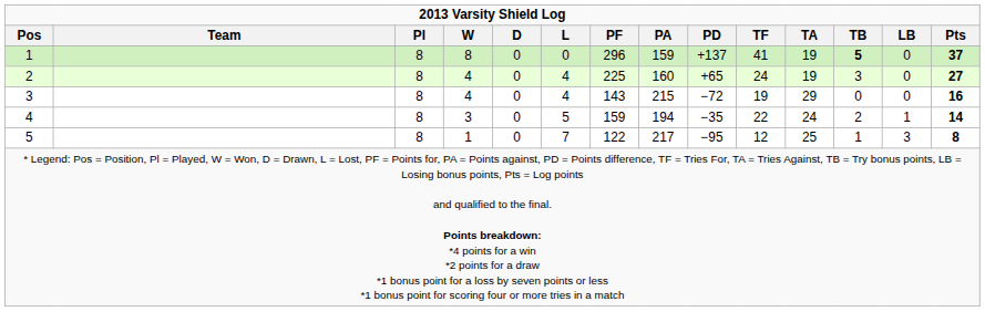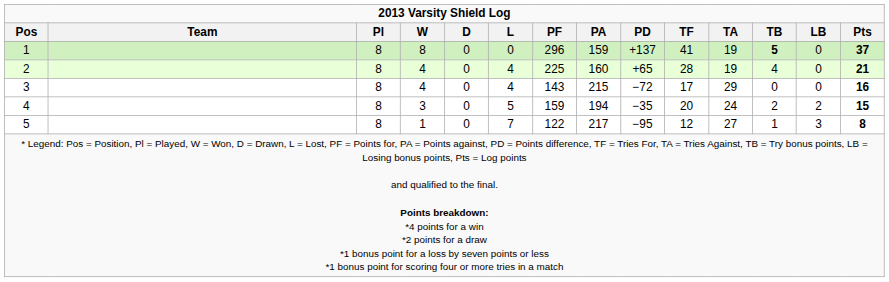row 4 | TF: 24 -> 28
row 4 | TB: 3 -> 4
row 4 | Pts: 27 -> 21
row 5 | TF: 19 -> 17
row 6 | TF: 22 -> 20
row 6 | LB: 1 -> 2
row 6 | Pts: 14 -> 15
row 7 | TA: 25 -> 27
